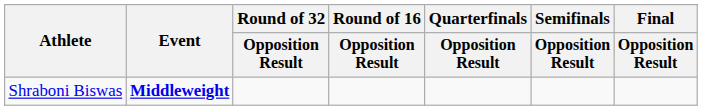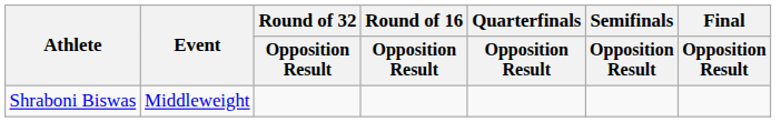Shraboni Biswas | Event: bold -> normal
